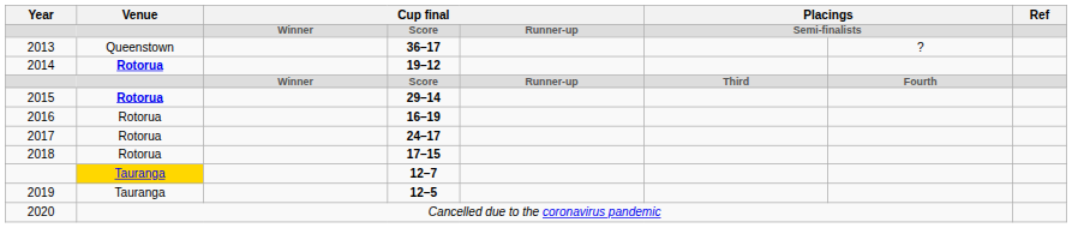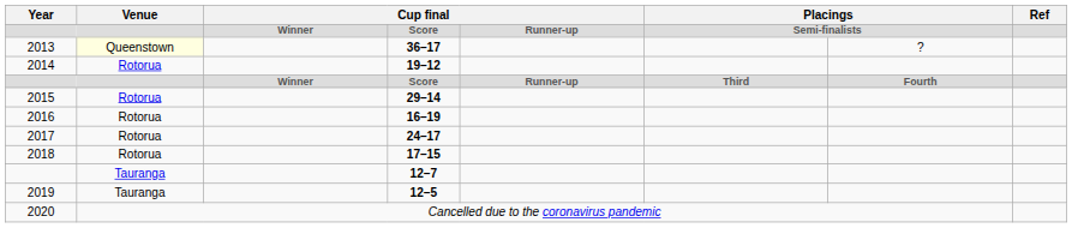36–17 | Venue: no background -> lightyellow background
19–12 | Venue: bold -> normal
29–14 | Venue: bold -> normal
12–7 | Venue: gold background -> no background
